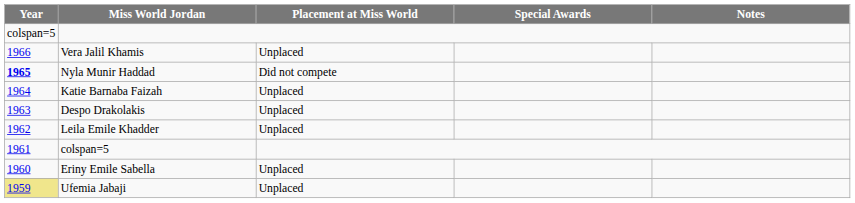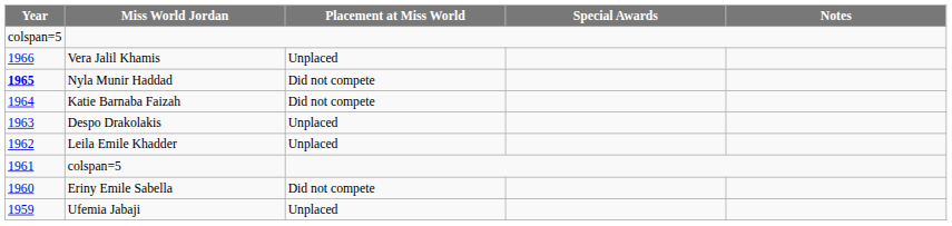Katie Barnaba Faizah | Placement at Miss World: Unplaced -> Did not compete
Eriny Emile Sabella | Placement at Miss World: Unplaced -> Did not compete
Ufemia Jabaji | Year: khaki background -> no background
